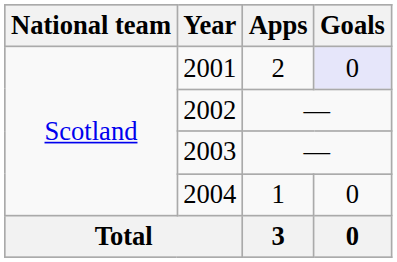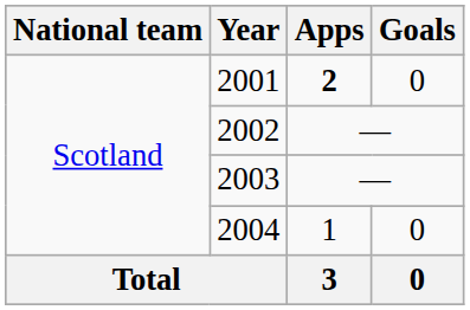2001 | Apps: normal -> bold
2001 | Goals: lavender background -> no background
